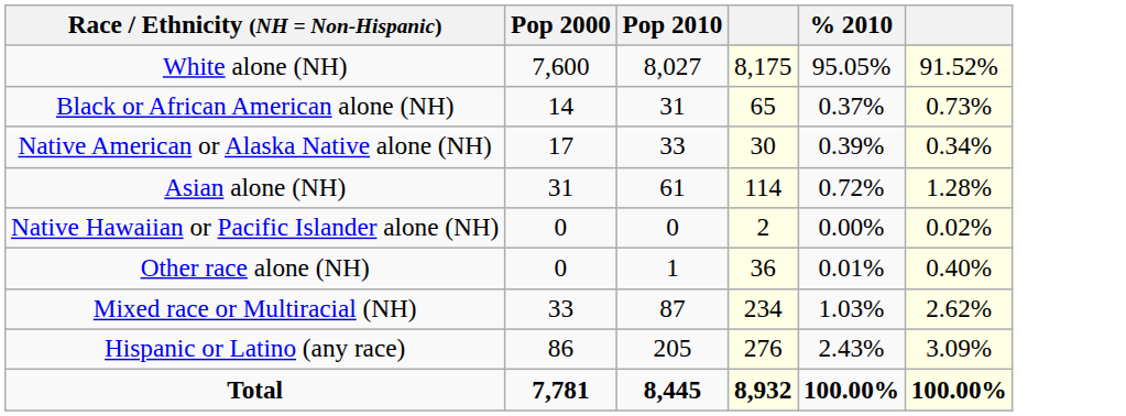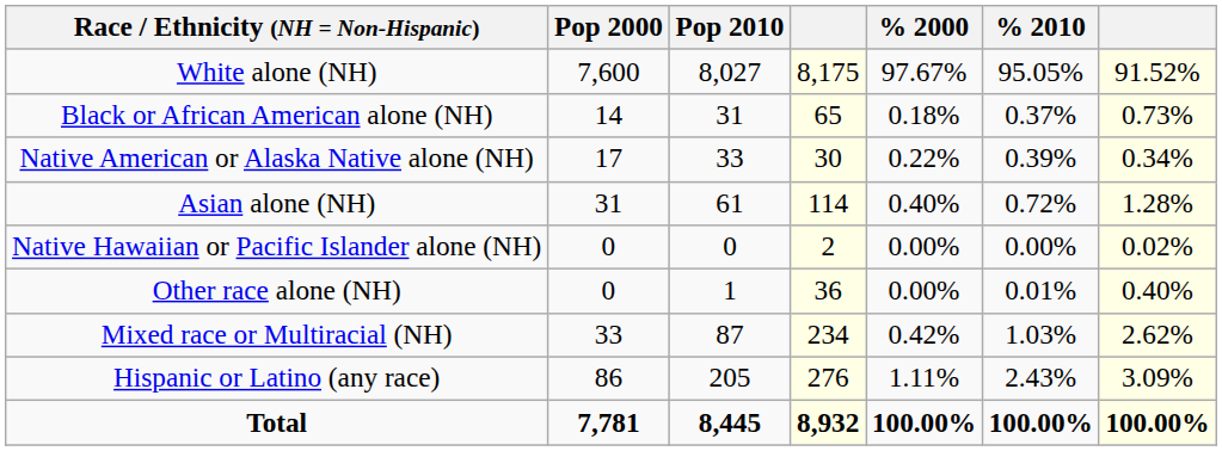+ column: % 2000 | 97.67% | 0.18% | 0.22% | 0.40% | 0.00% | 0.00% | 0.42% | 1.11% | 100.00%
